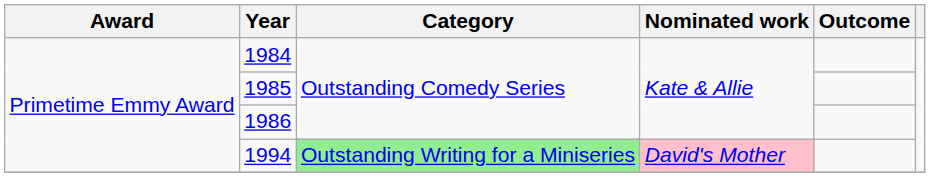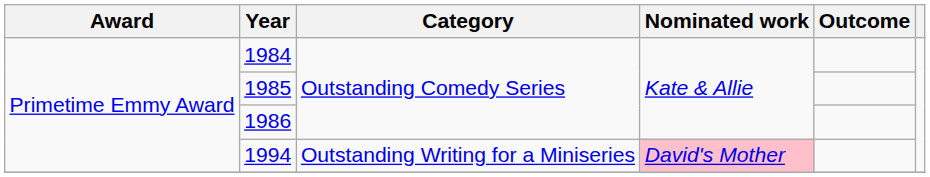1994 | Category: lightgreen background -> no background
